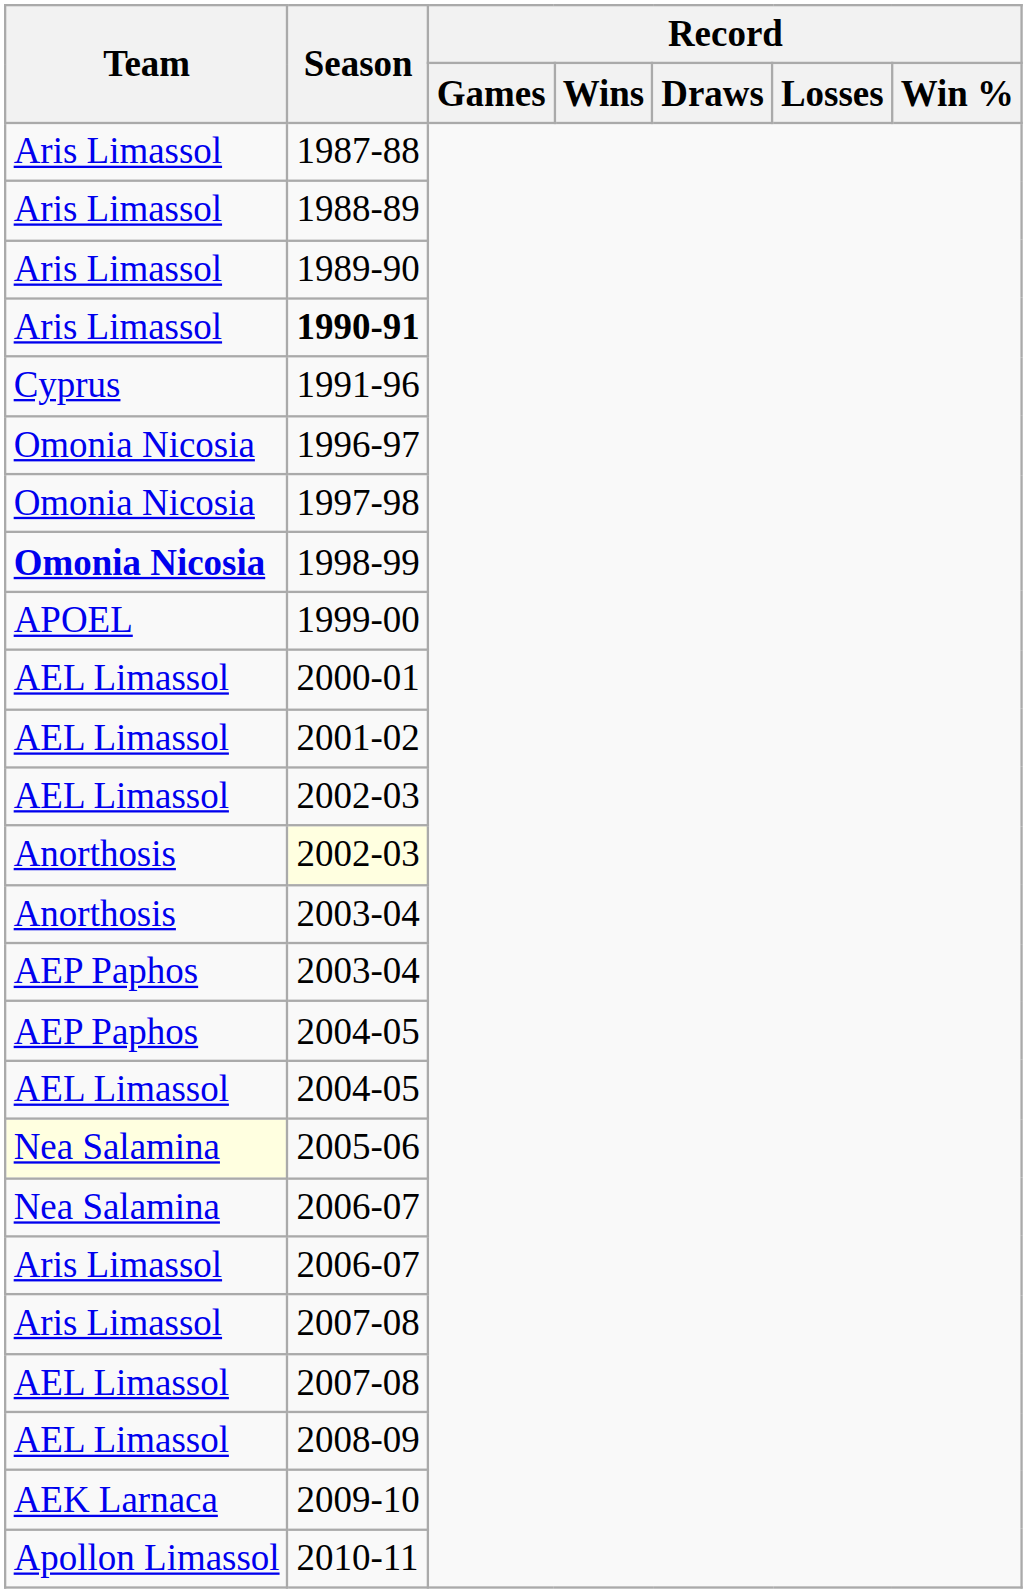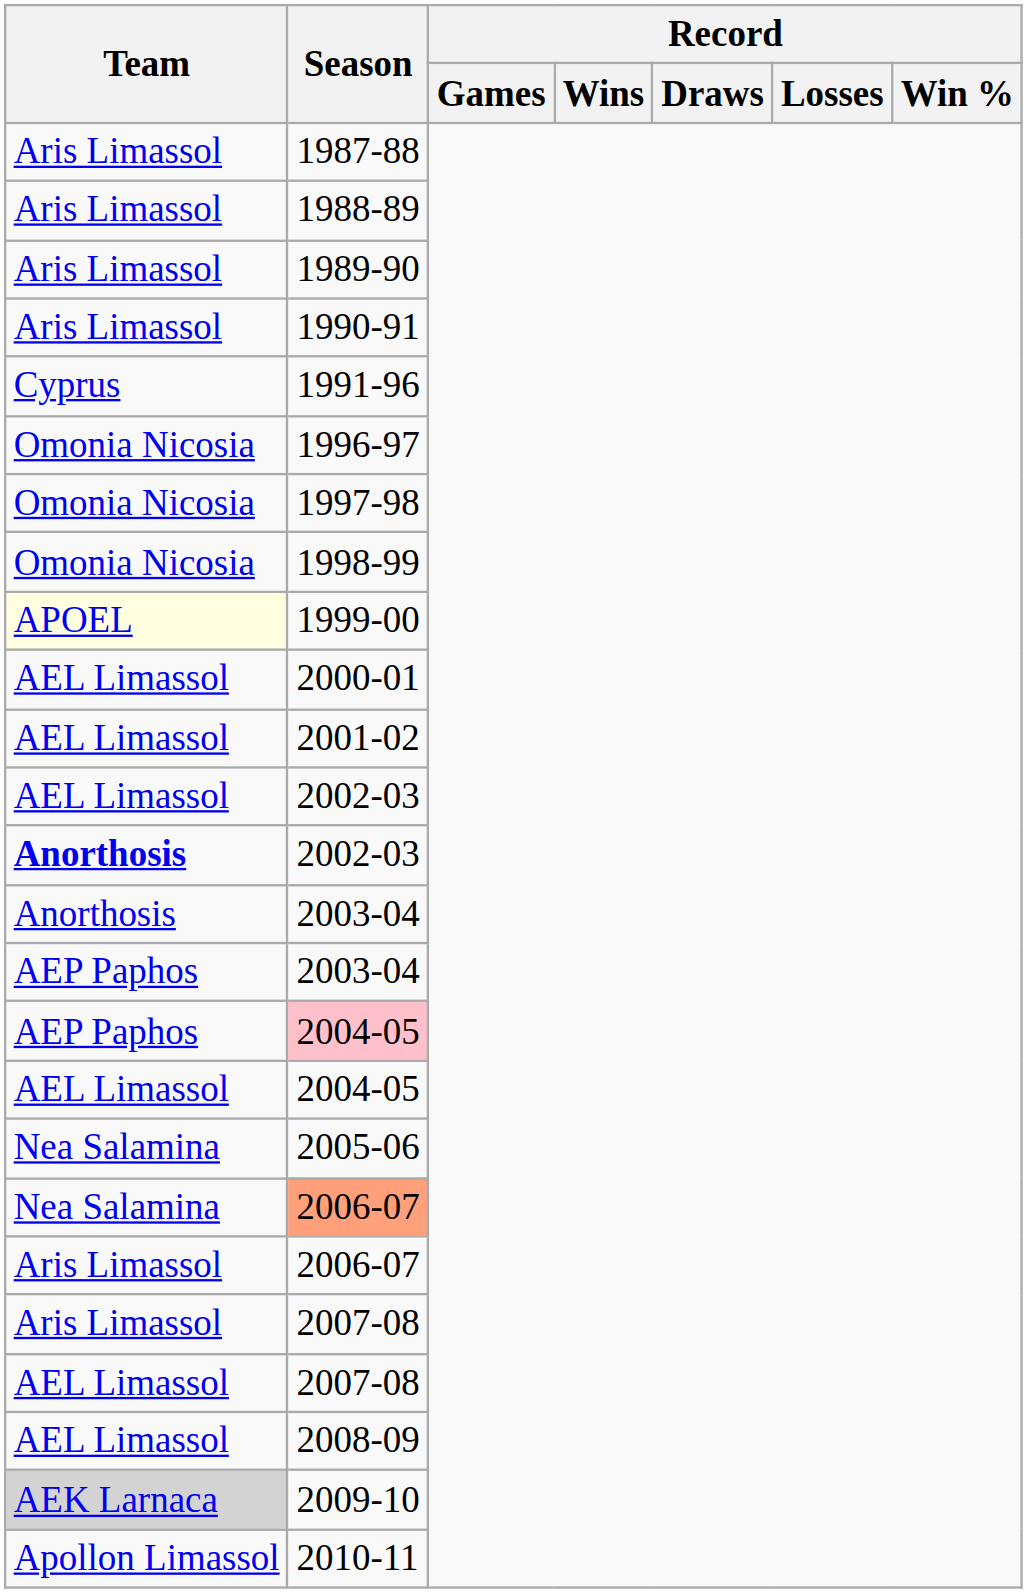1990-91 | Season: bold -> normal
1998-99 | Team: bold -> normal
1999-00 | Team: no background -> lightyellow background
Anorthosis / 2002-03 | Team: normal -> bold
Anorthosis / 2002-03 | Season: lightyellow background -> no background
AEP Paphos / 2004-05 | Season: no background -> pink background
2005-06 | Team: lightyellow background -> no background
Nea Salamina / 2006-07 | Season: no background -> lightsalmon background
2009-10 | Team: no background -> lightgrey background
